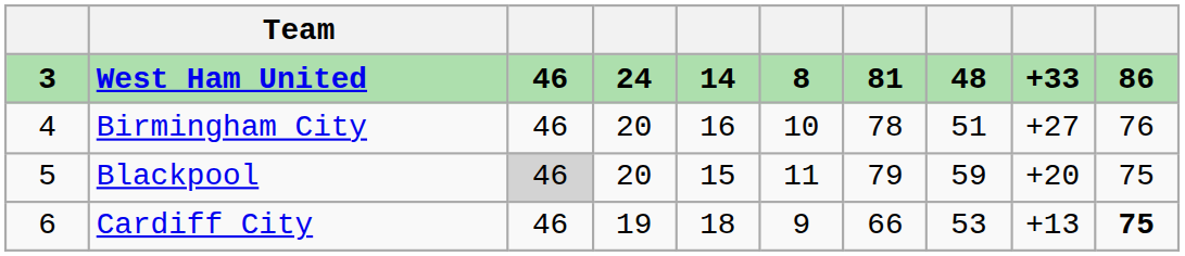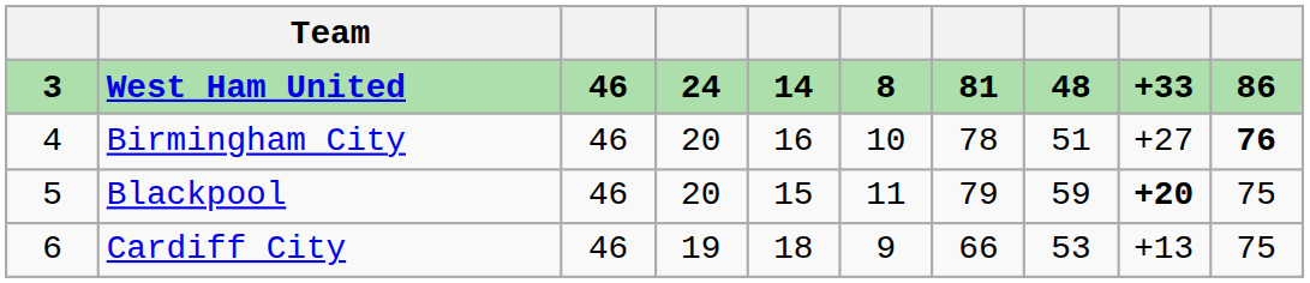Birmingham City | column 10: normal -> bold
Blackpool | column 3: lightgrey background -> no background
Blackpool | column 9: normal -> bold
Cardiff City | column 10: bold -> normal
